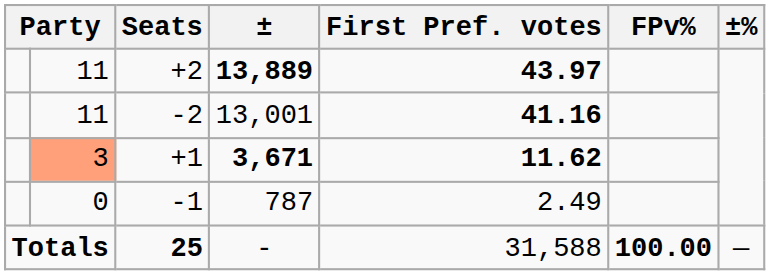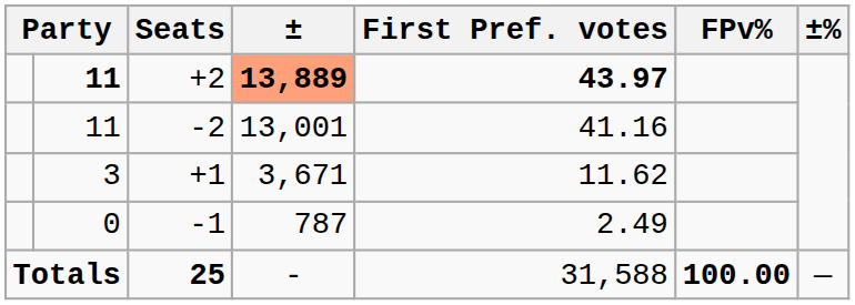+2 | column 2: normal -> bold
+2 | ±: no background -> lightsalmon background
-2 | First Pref. votes: bold -> normal
+1 | column 2: lightsalmon background -> no background
+1 | ±: bold -> normal
+1 | First Pref. votes: bold -> normal
